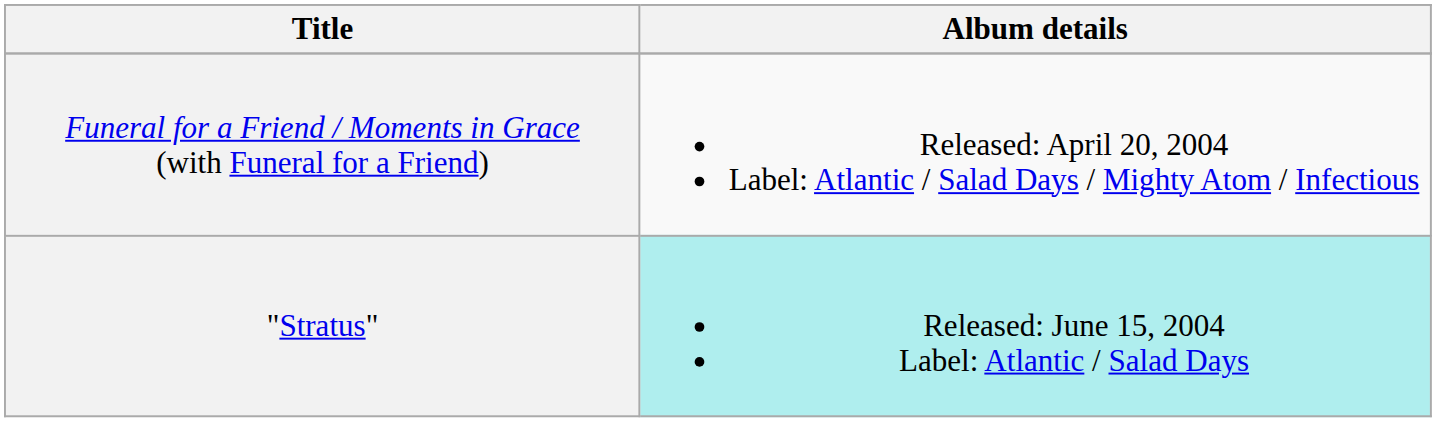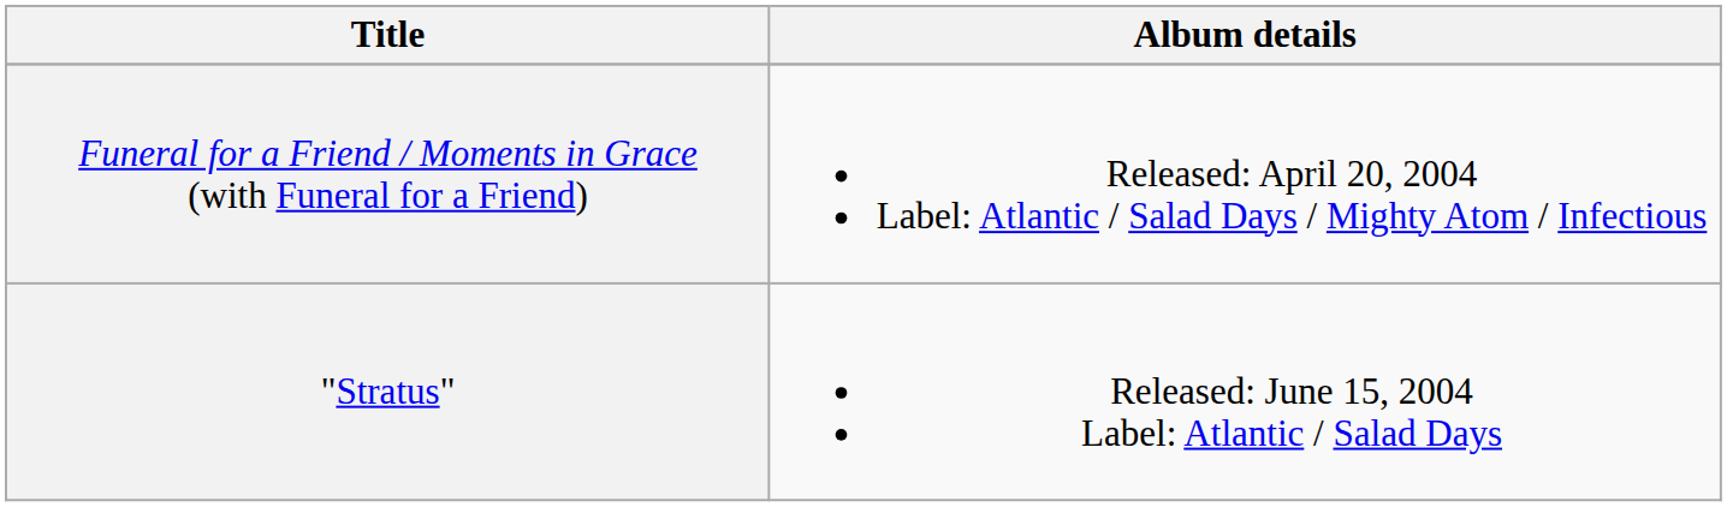"Stratus" | Album details: paleturquoise background -> no background
